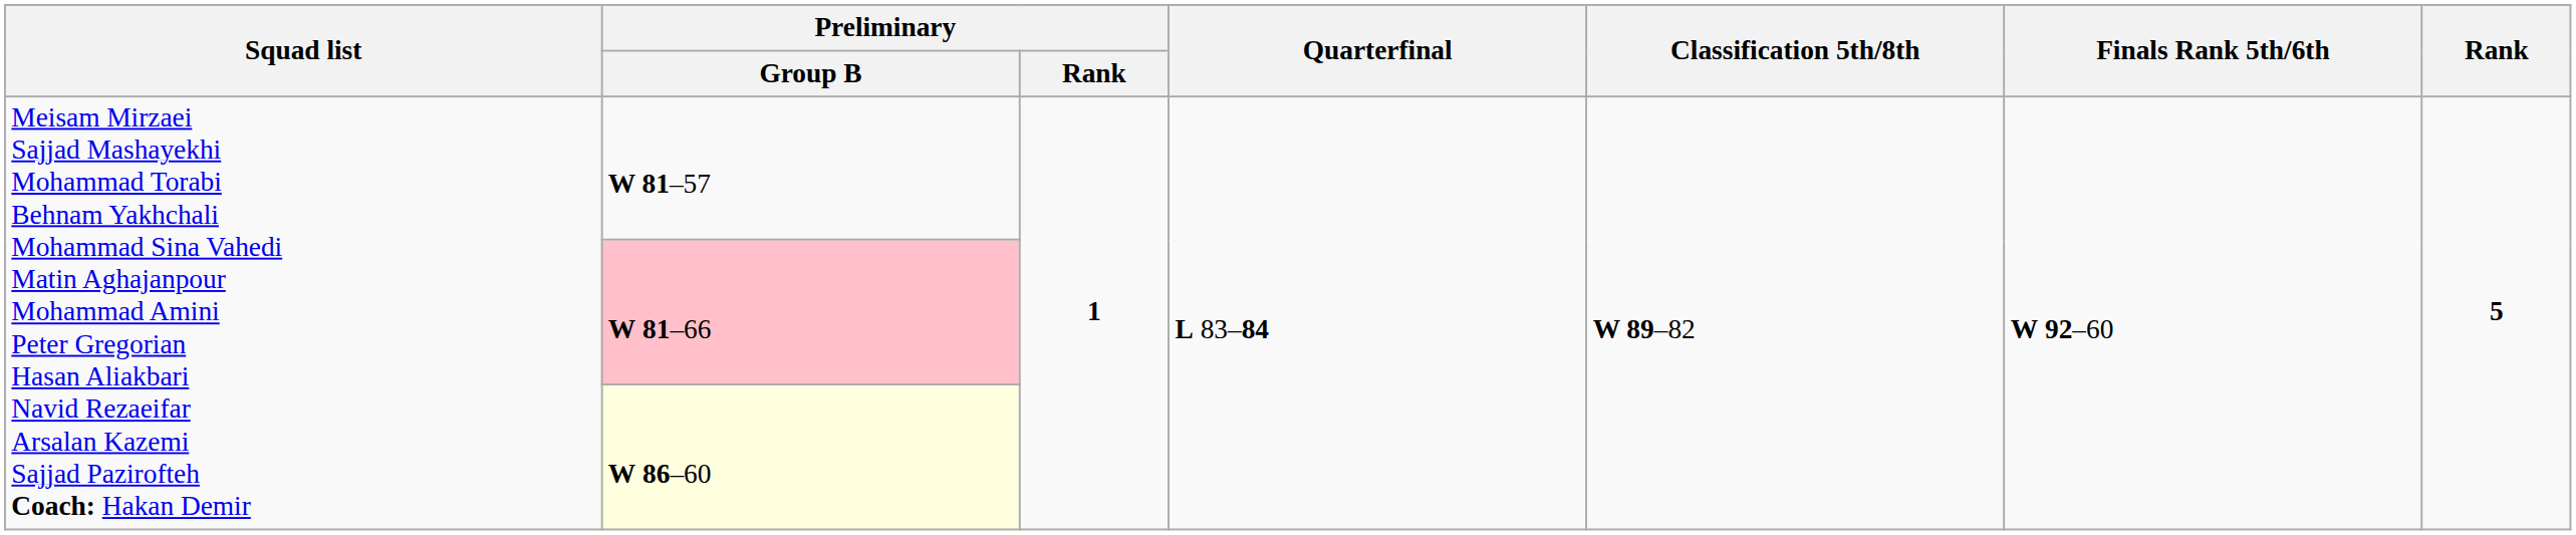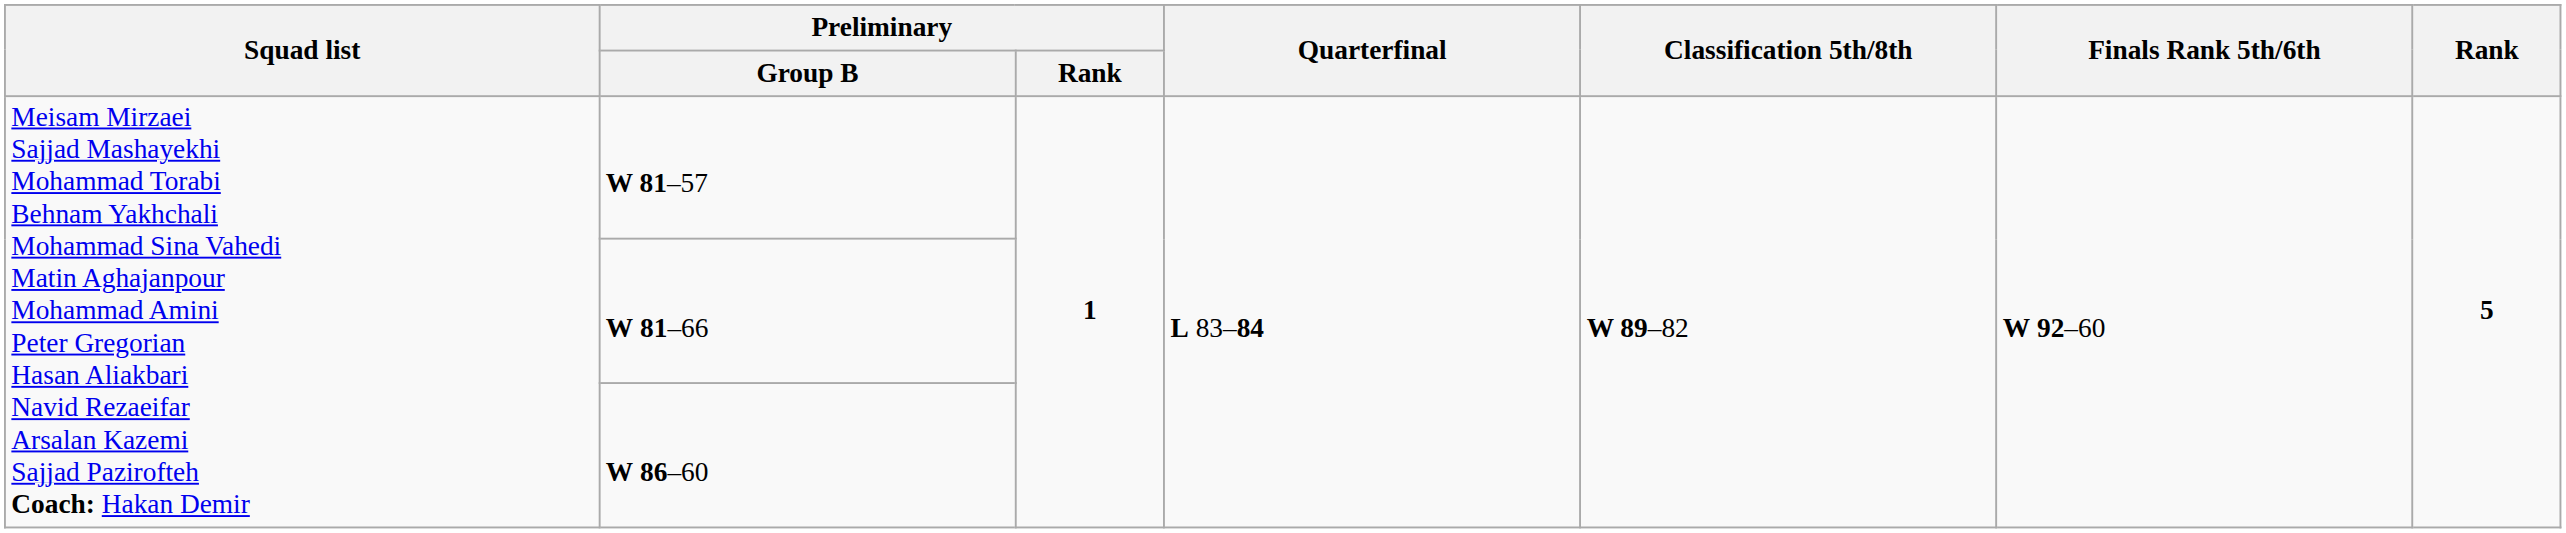W 81–66 | Preliminary / Group B: pink background -> no background
W 86–60 | Preliminary / Group B: lightyellow background -> no background
